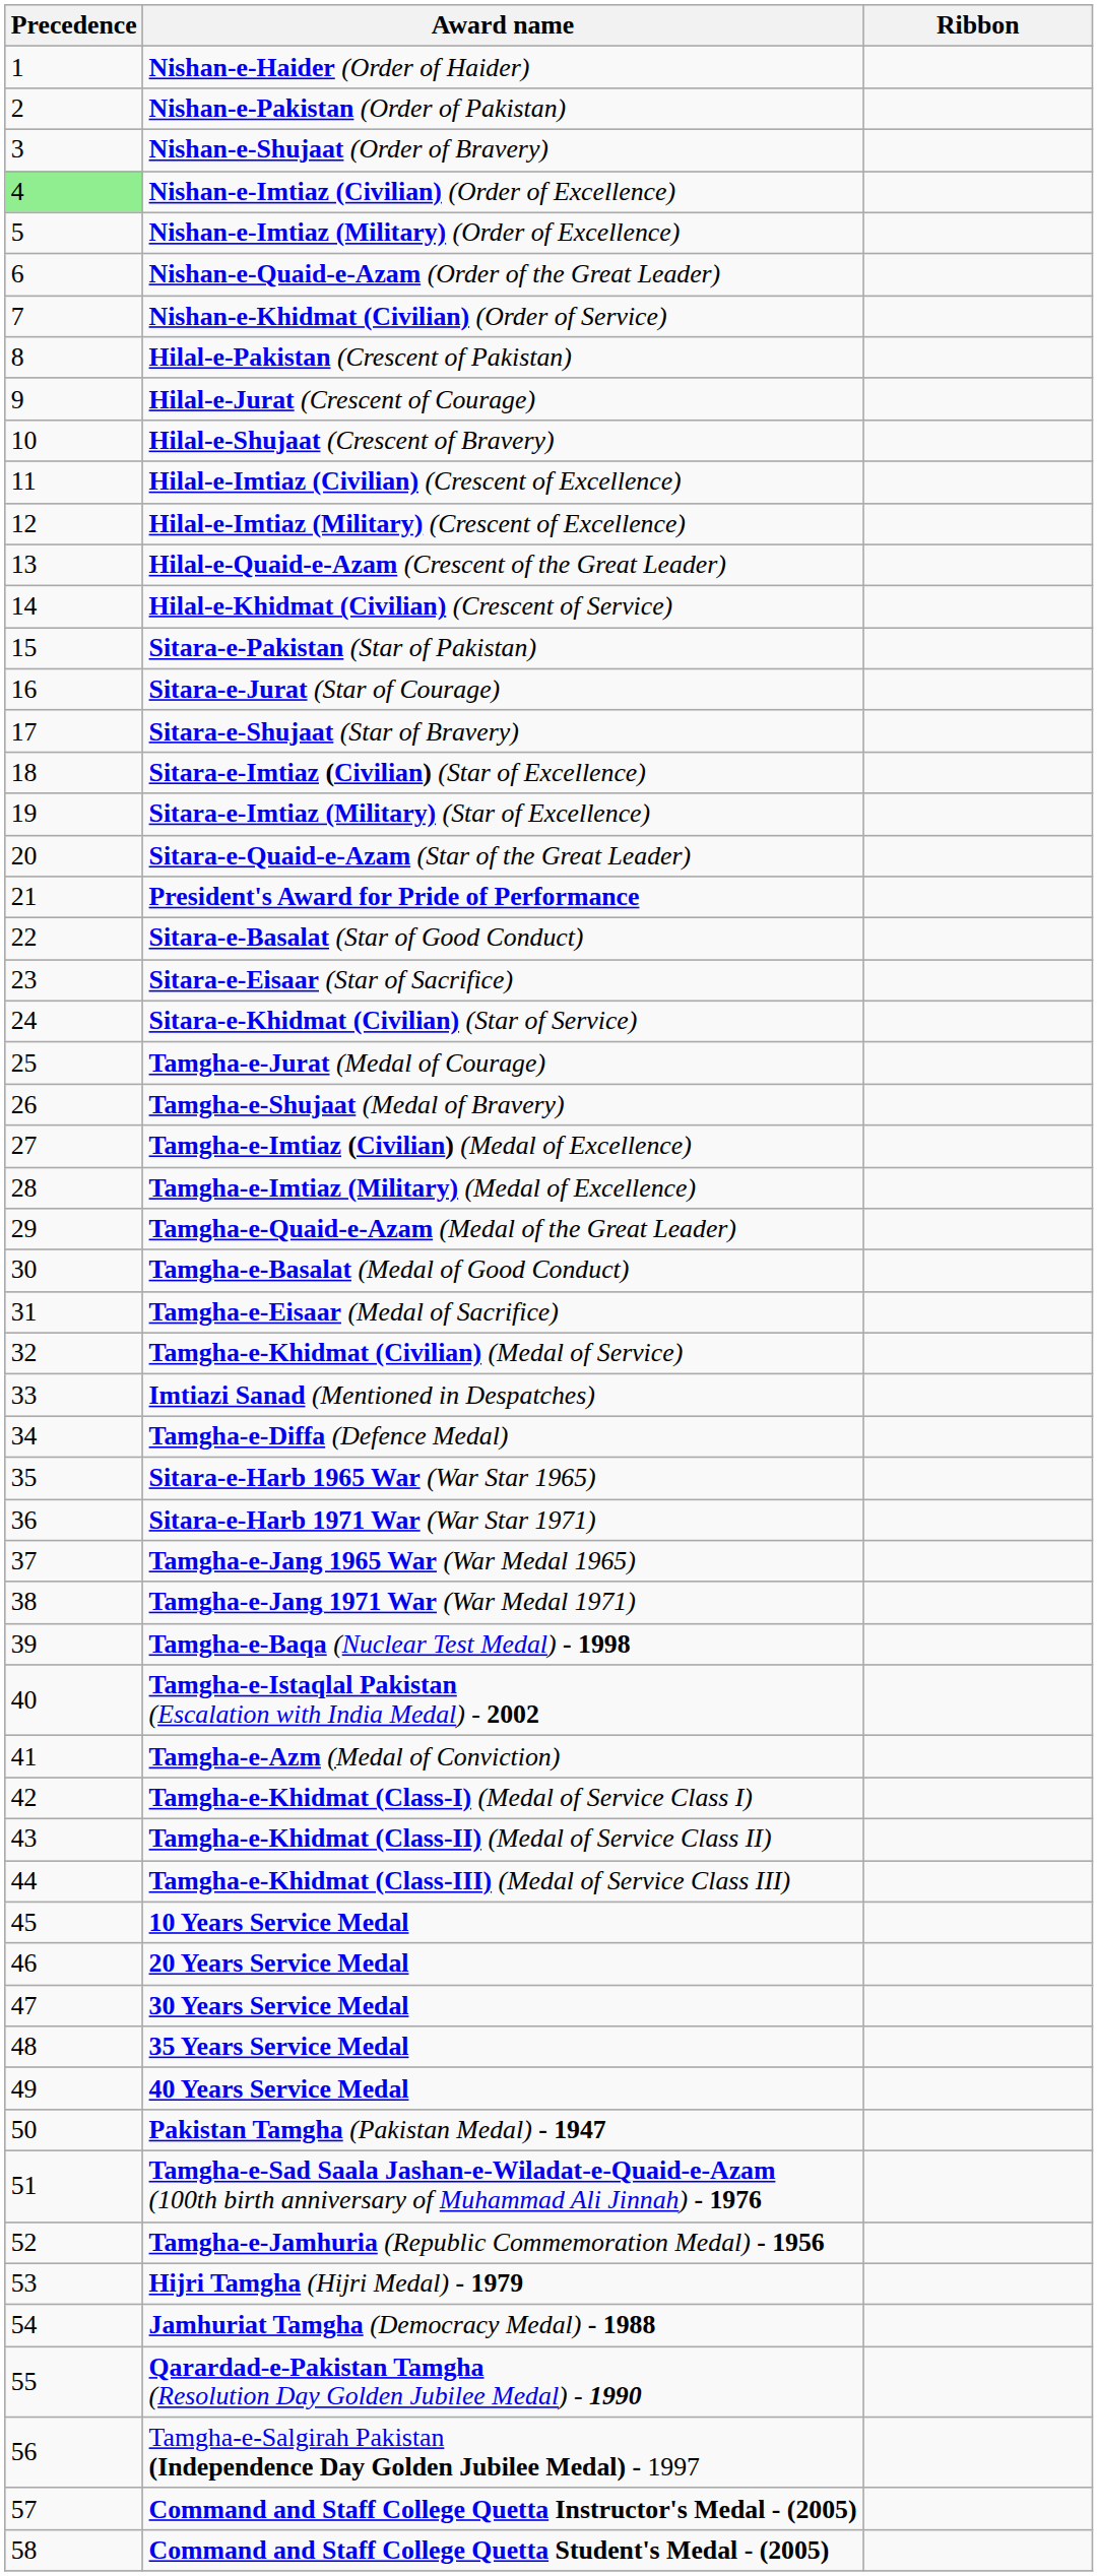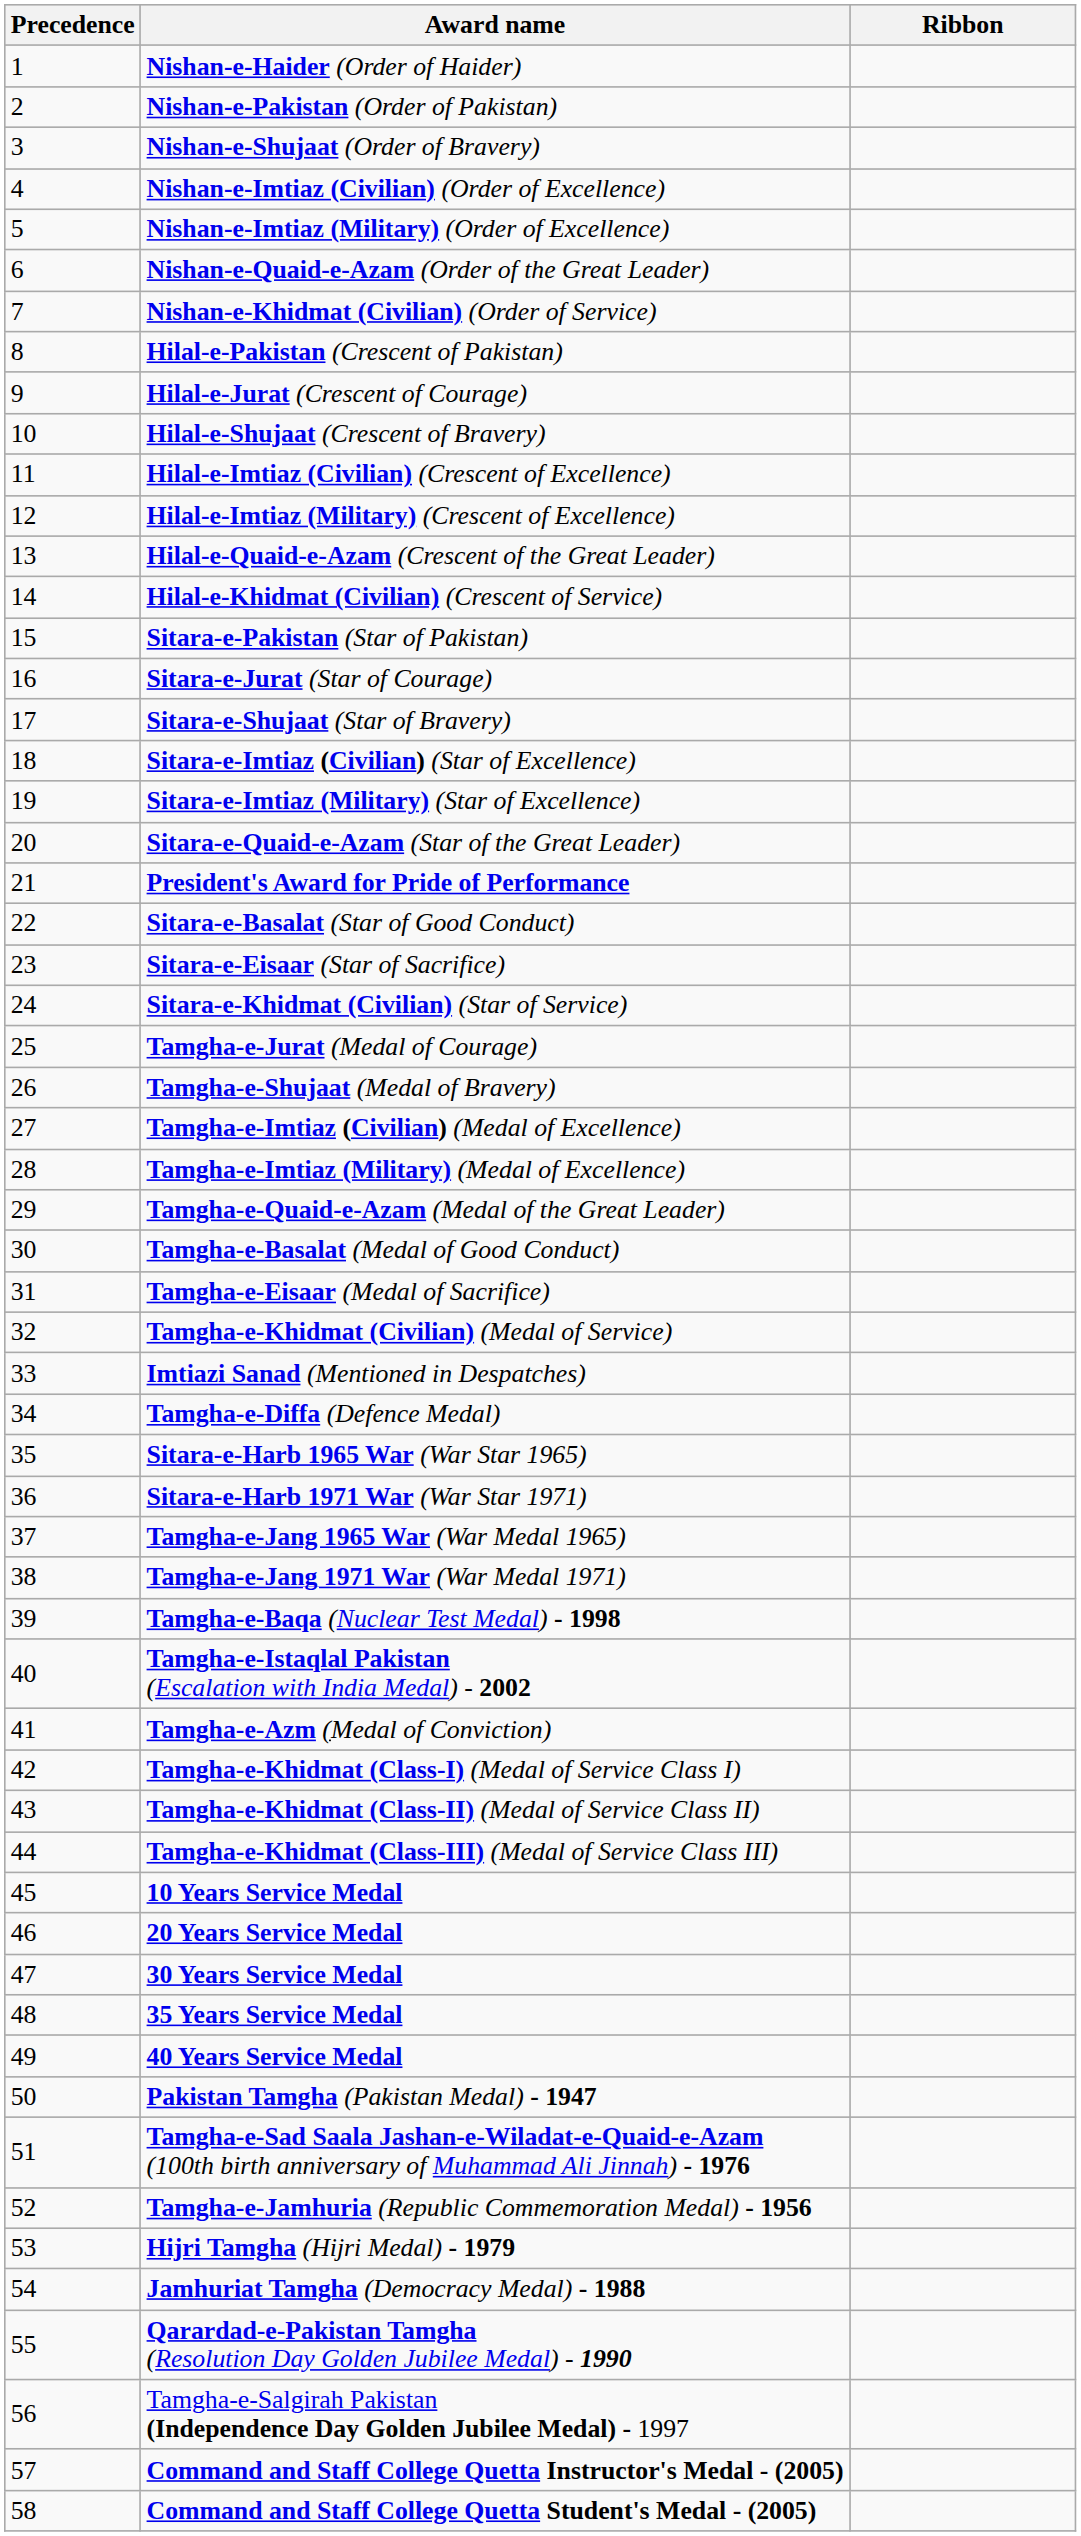Nishan-e-Imtiaz (Civilian) (Order of Excellence) | Precedence: lightgreen background -> no background
